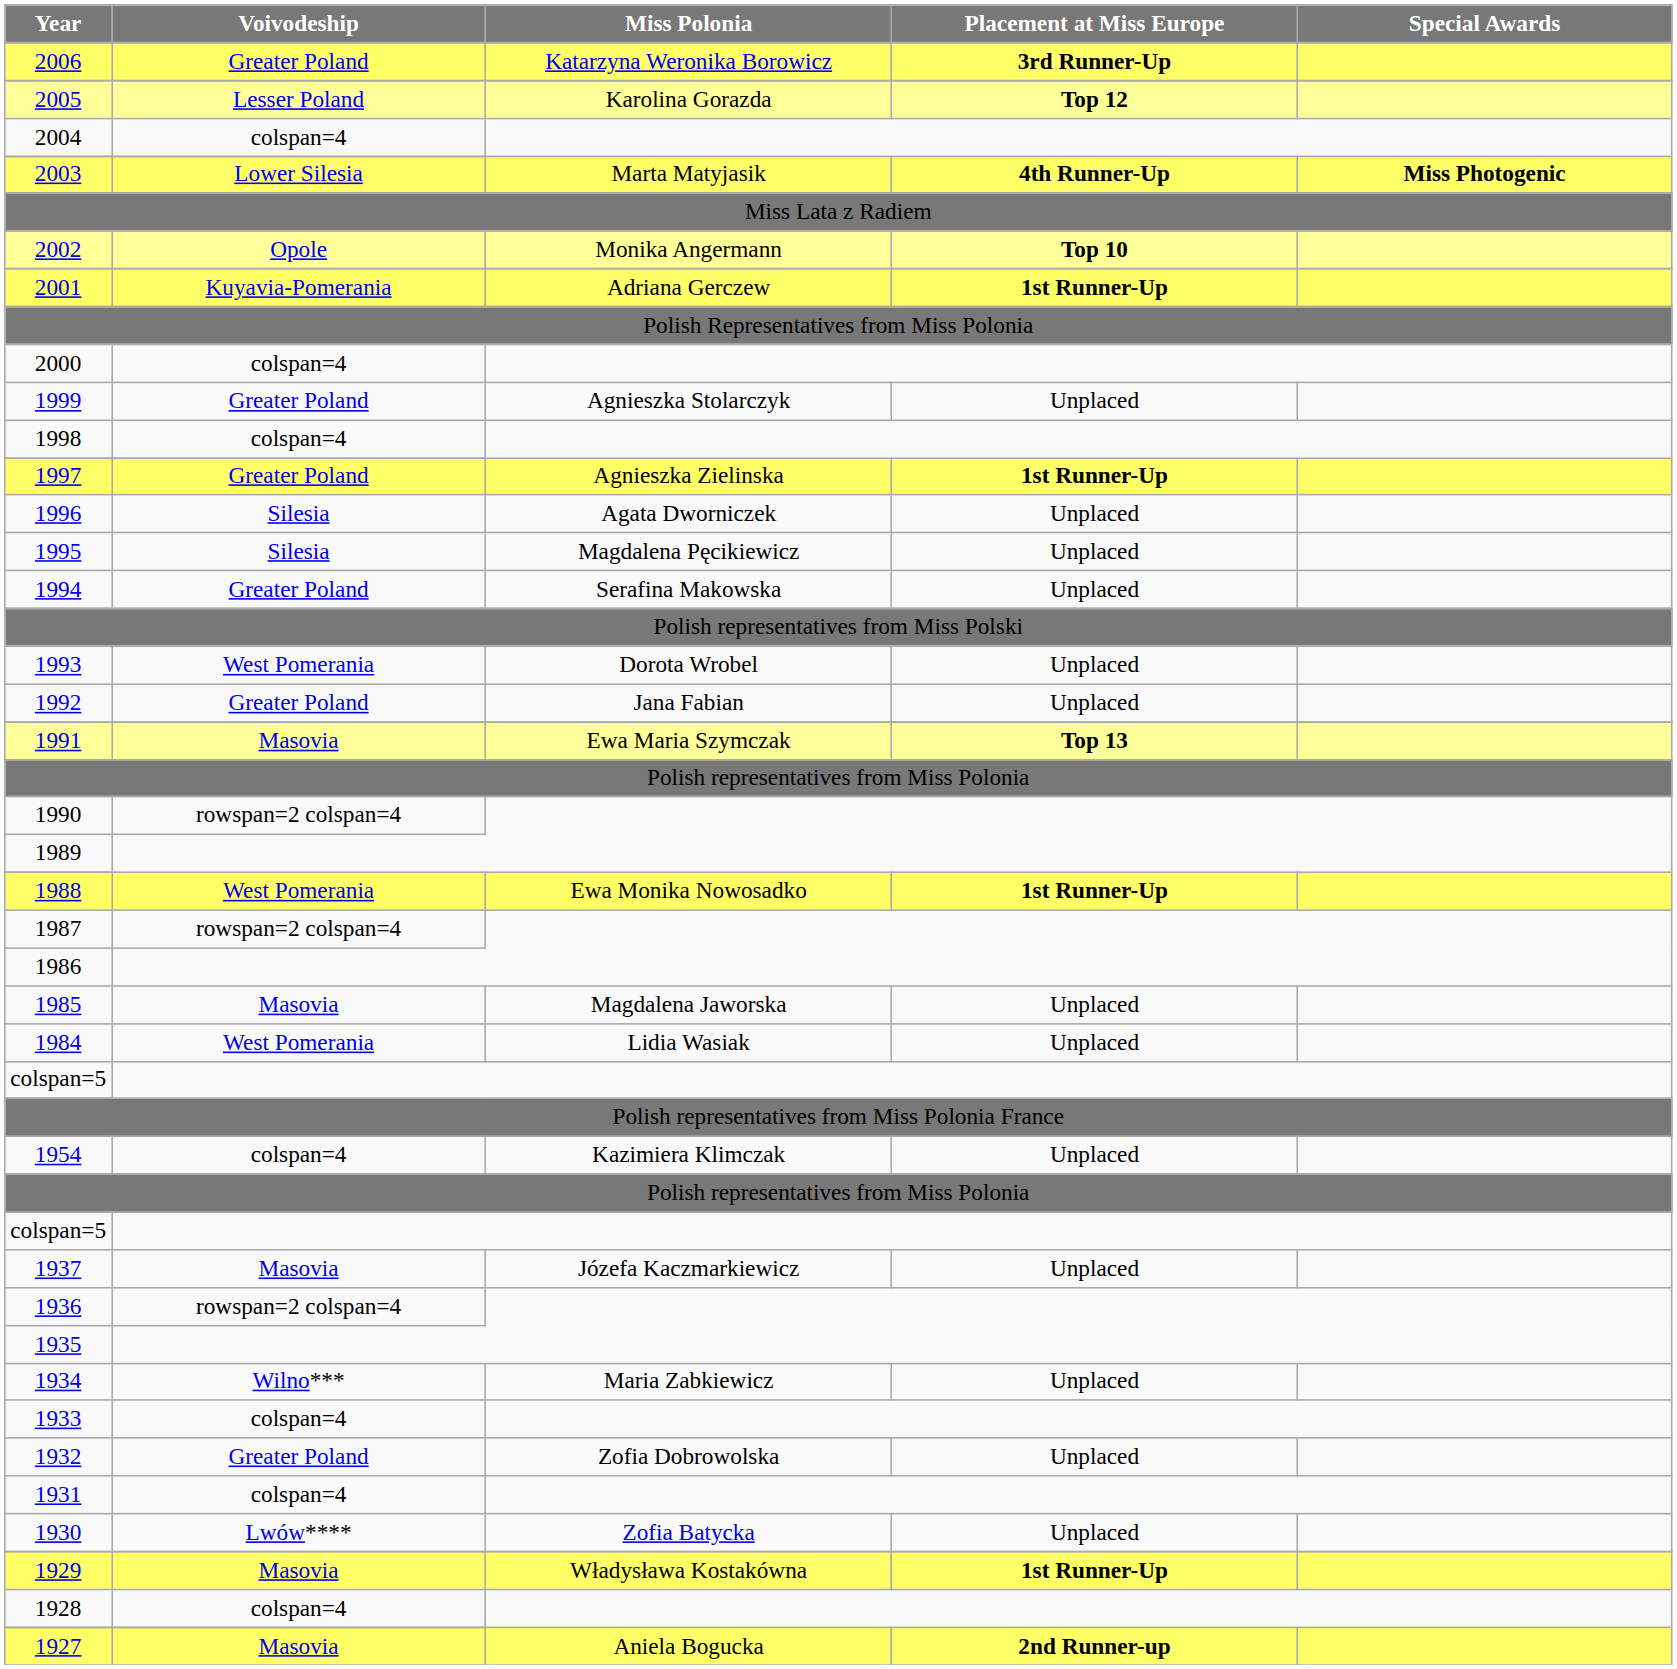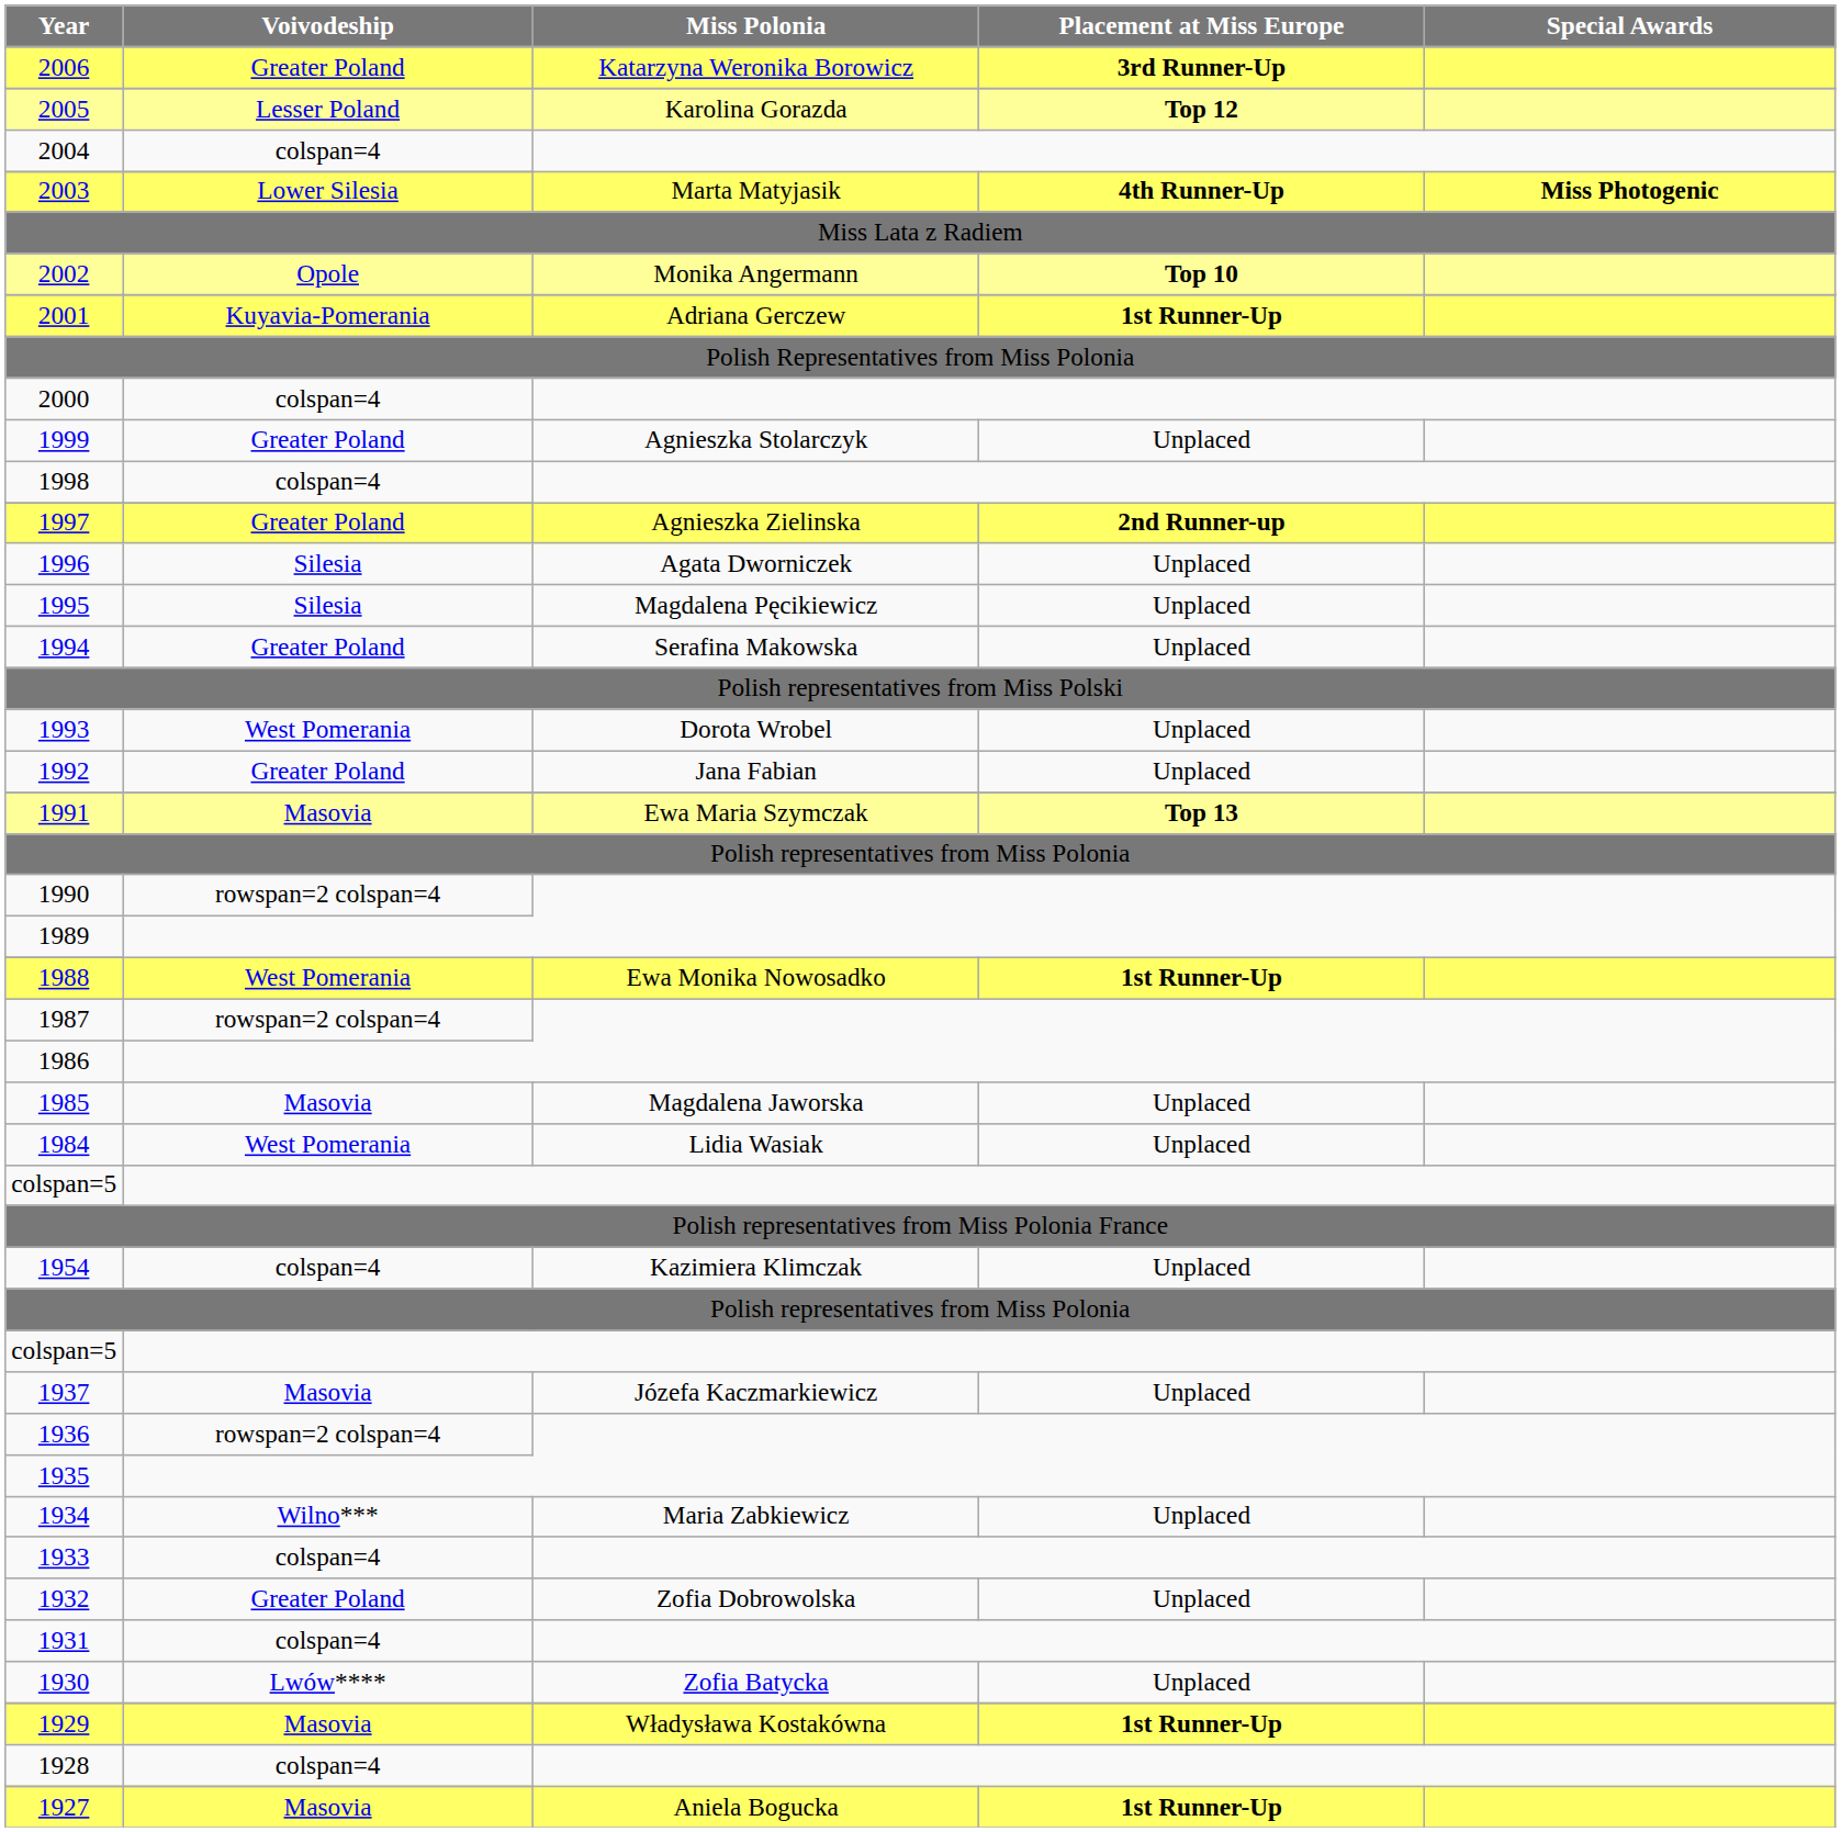1997 | Placement at Miss Europe: 1st Runner-Up -> 2nd Runner-up
1927 | Placement at Miss Europe: 2nd Runner-up -> 1st Runner-Up
